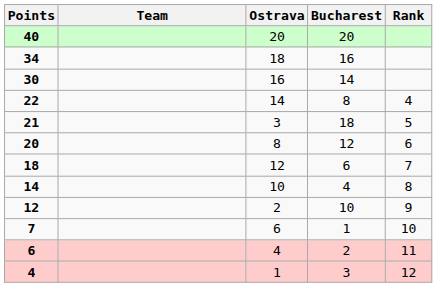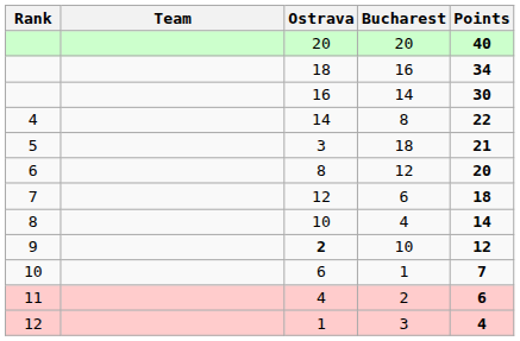columns swapped: Rank <-> Points
row 10 | Ostrava: normal -> bold
